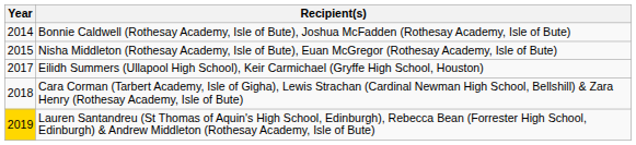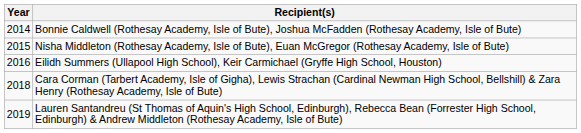row 4 | Year: 2017 -> 2016
row 6 | Year: gold background -> no background
